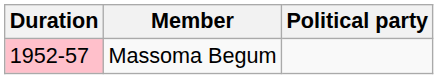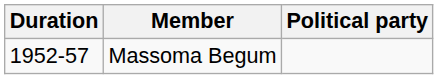Massoma Begum | Duration: pink background -> no background
